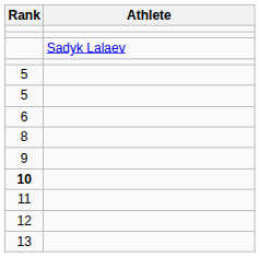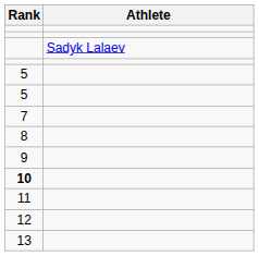row 8 | Rank: 6 -> 7
